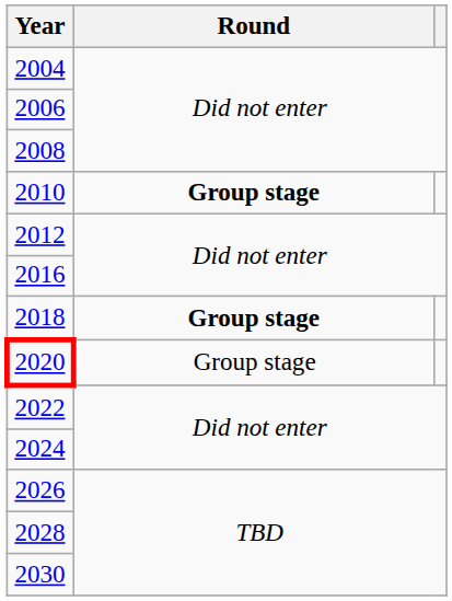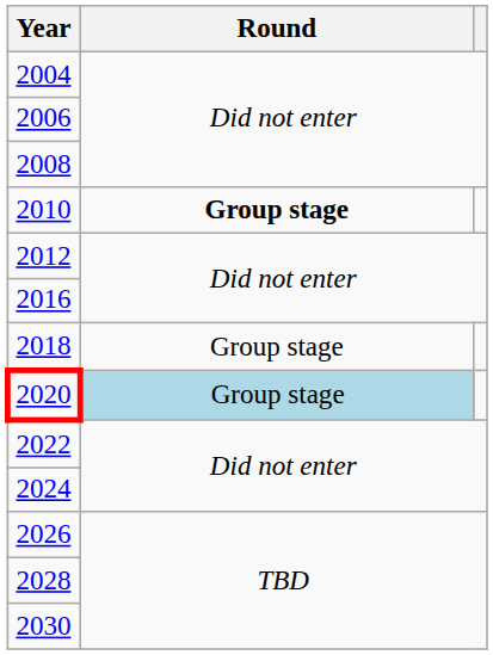2018 | Round: bold -> normal
2020 | Round: no background -> lightblue background
